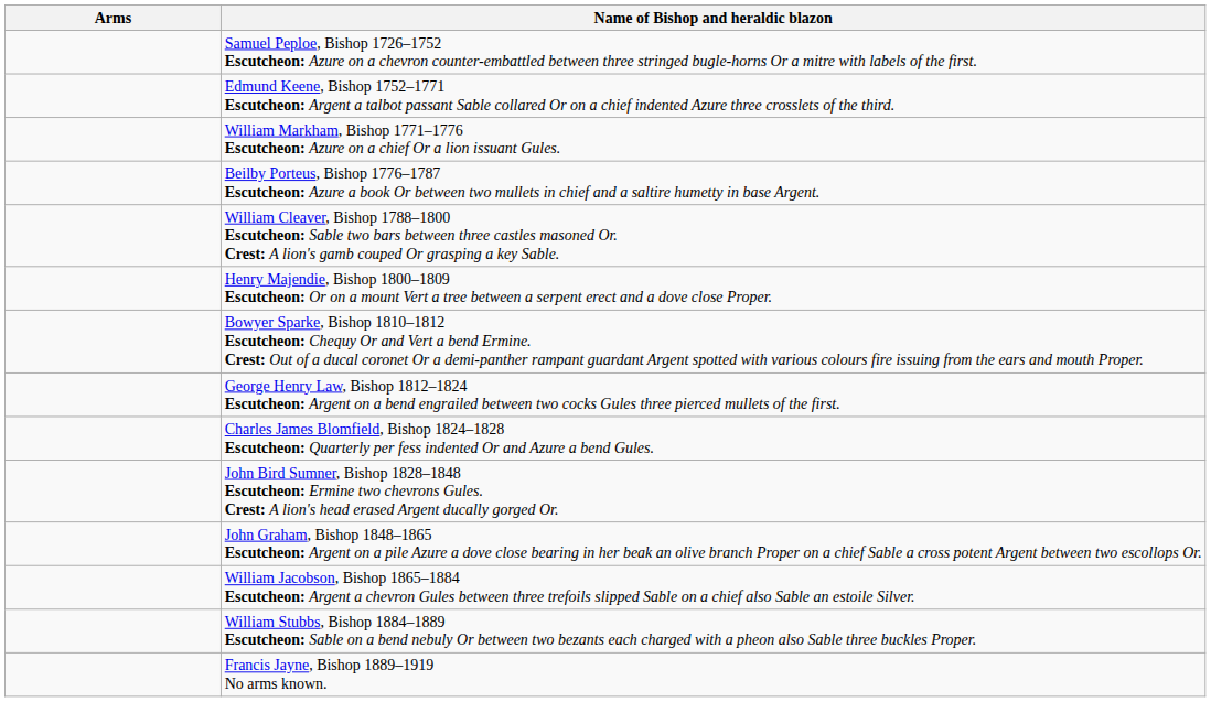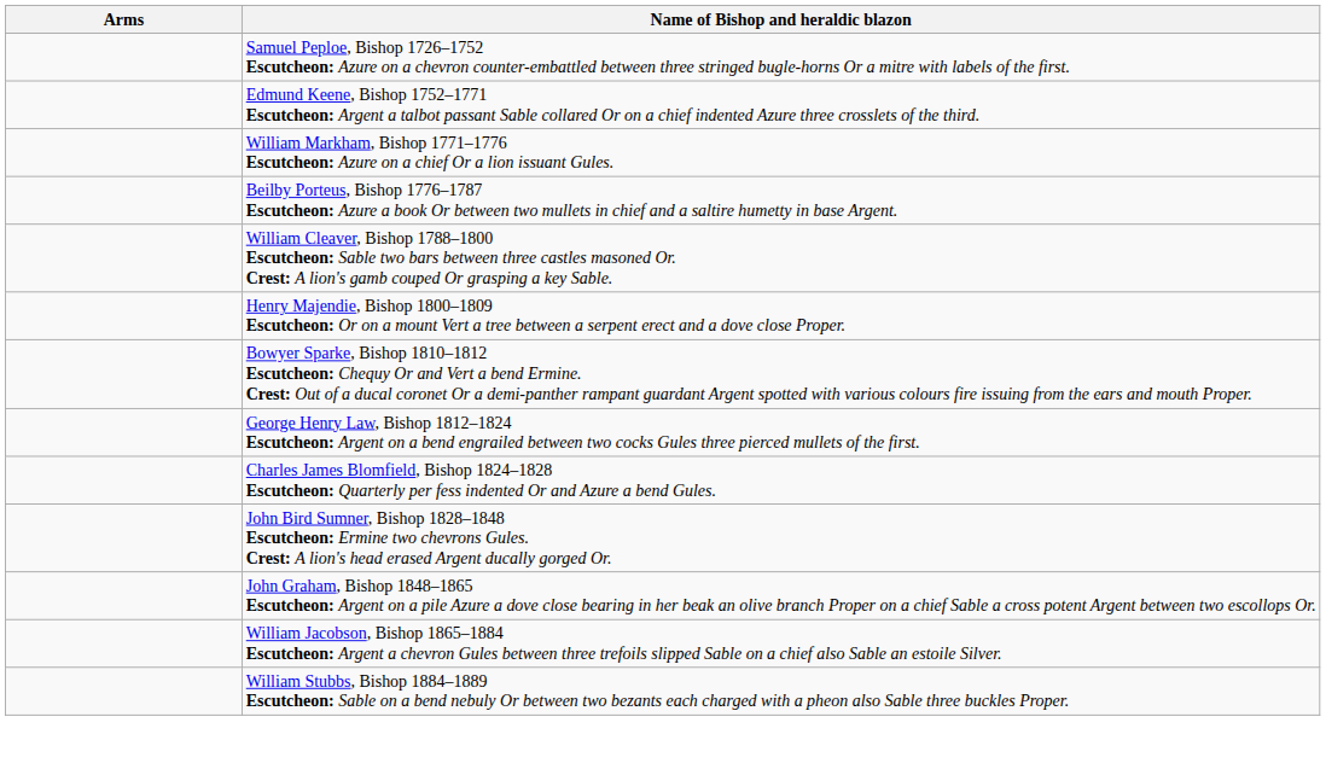- row: Francis Jayne, Bishop 1889–1919 No arms known.
